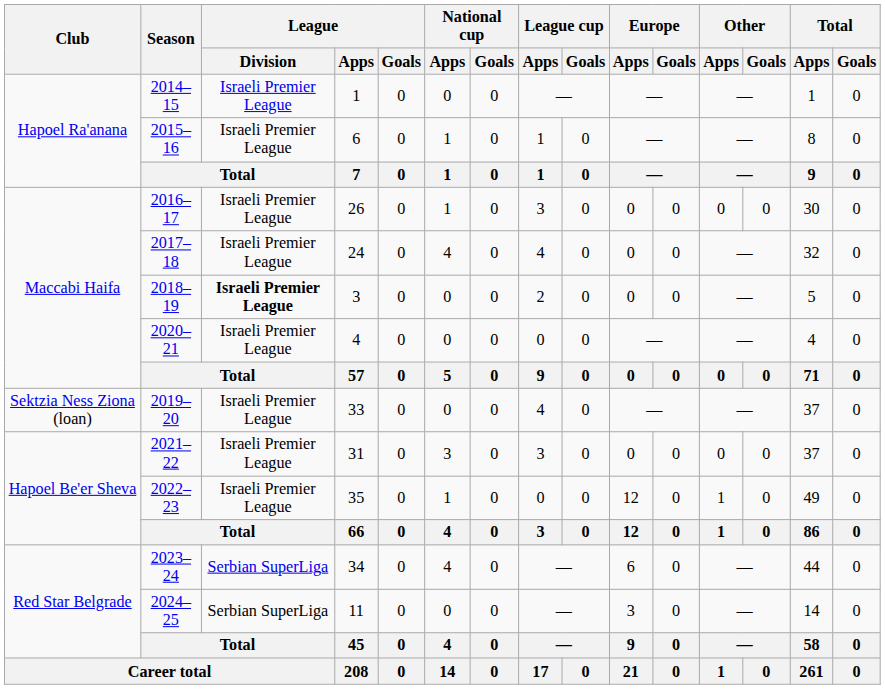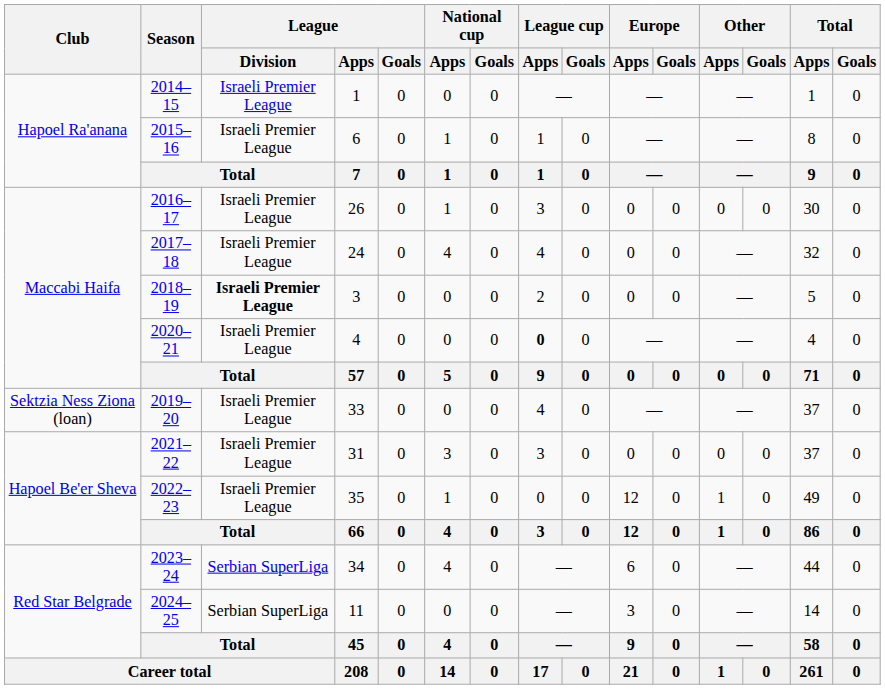2020–21 | League cup / Apps: normal -> bold
